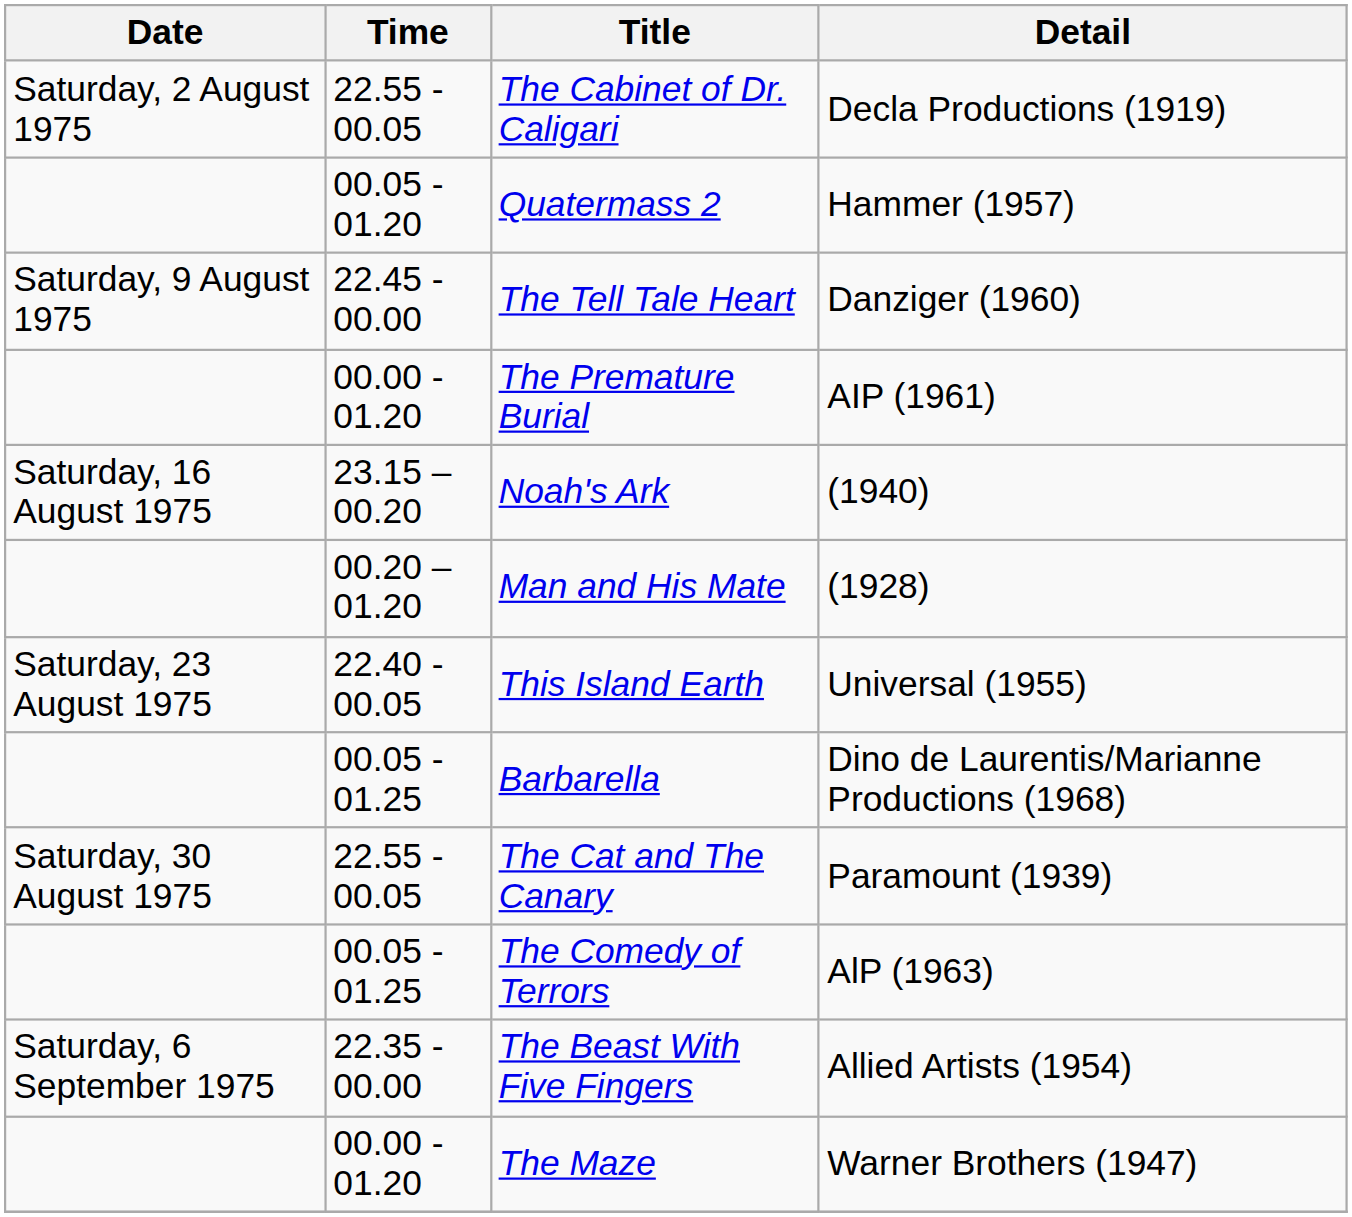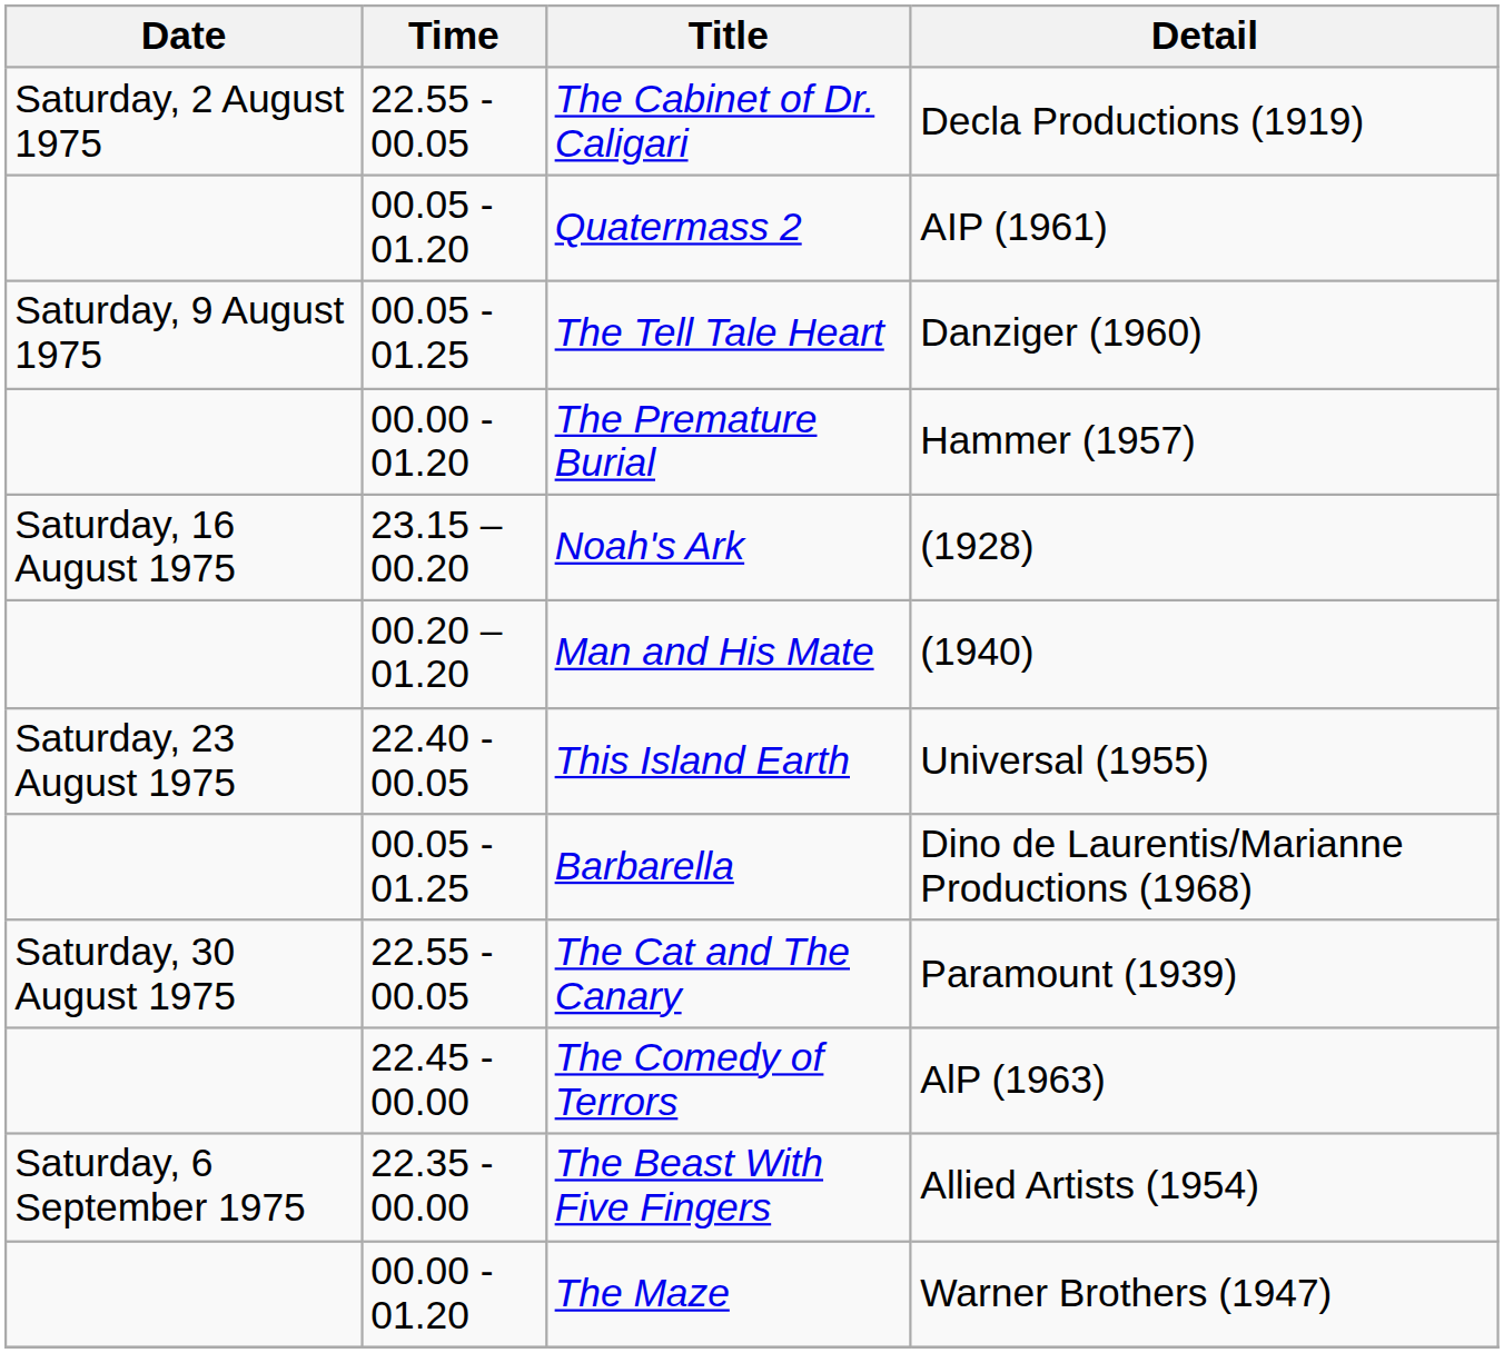Quatermass 2 | Detail: Hammer (1957) -> AIP (1961)
The Tell Tale Heart | Time: 22.45 - 00.00 -> 00.05 - 01.25
The Premature Burial | Detail: AIP (1961) -> Hammer (1957)
Noah's Ark | Detail: (1940) -> (1928)
Man and His Mate | Detail: (1928) -> (1940)
The Comedy of Terrors | Time: 00.05 - 01.25 -> 22.45 - 00.00
